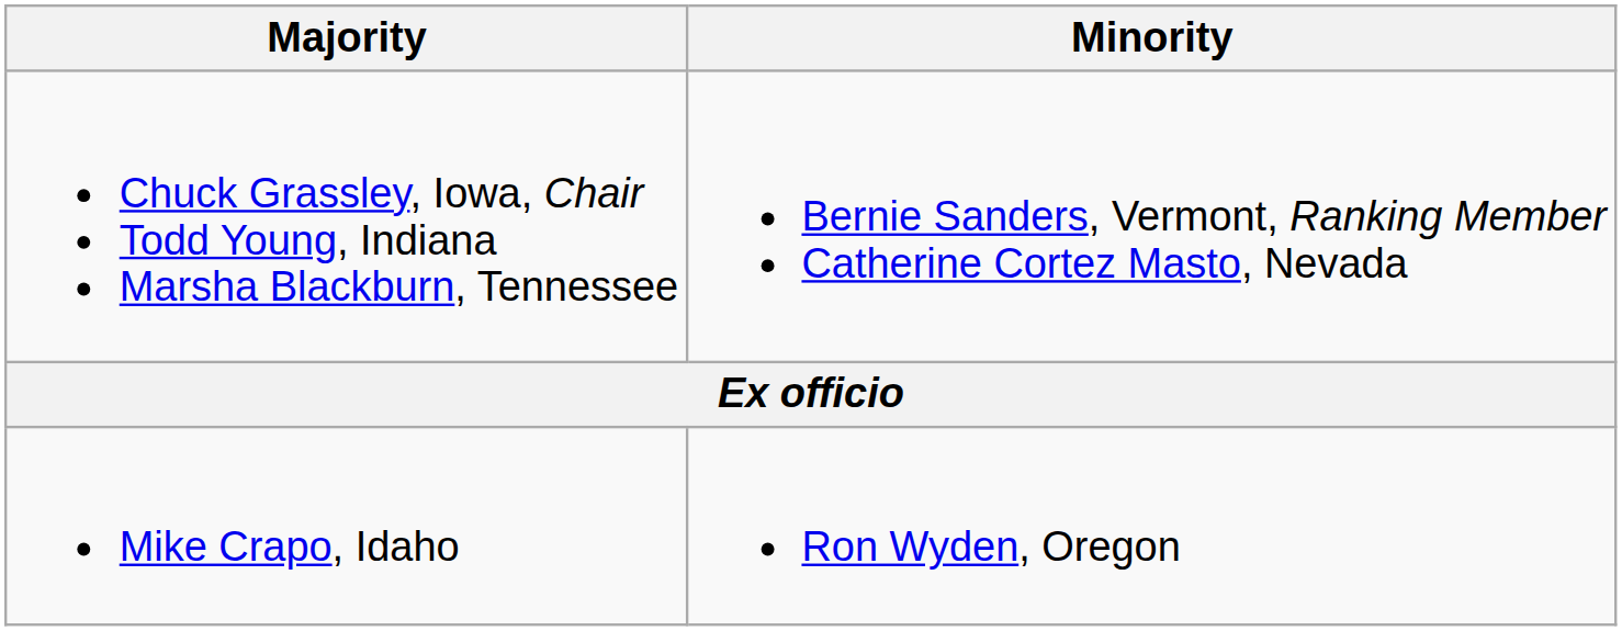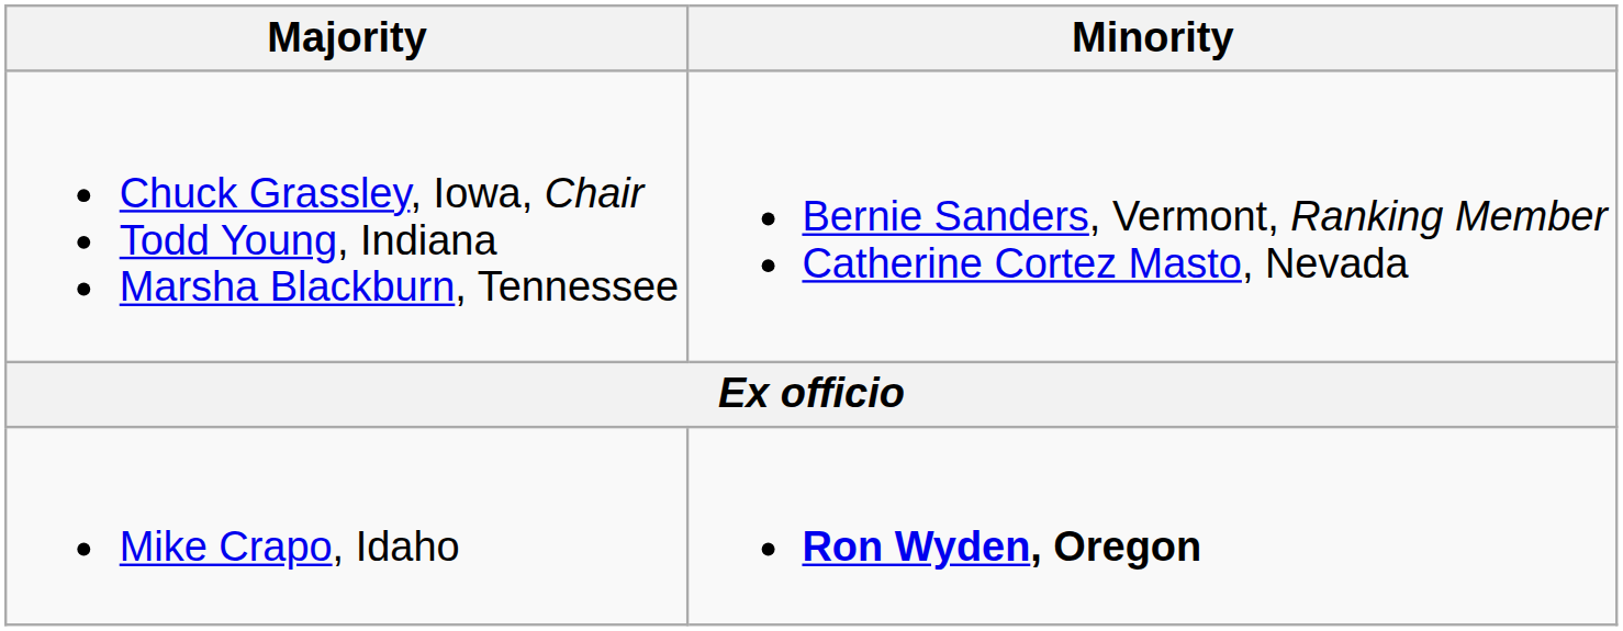Mike Crapo, Idaho | Minority: normal -> bold
